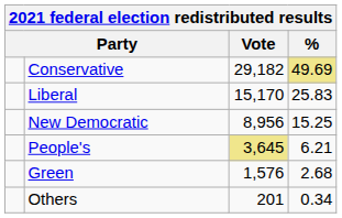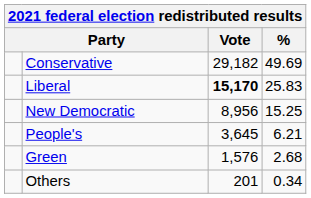Conservative | %: khaki background -> no background
Liberal | Vote: normal -> bold
People's | Vote: khaki background -> no background
